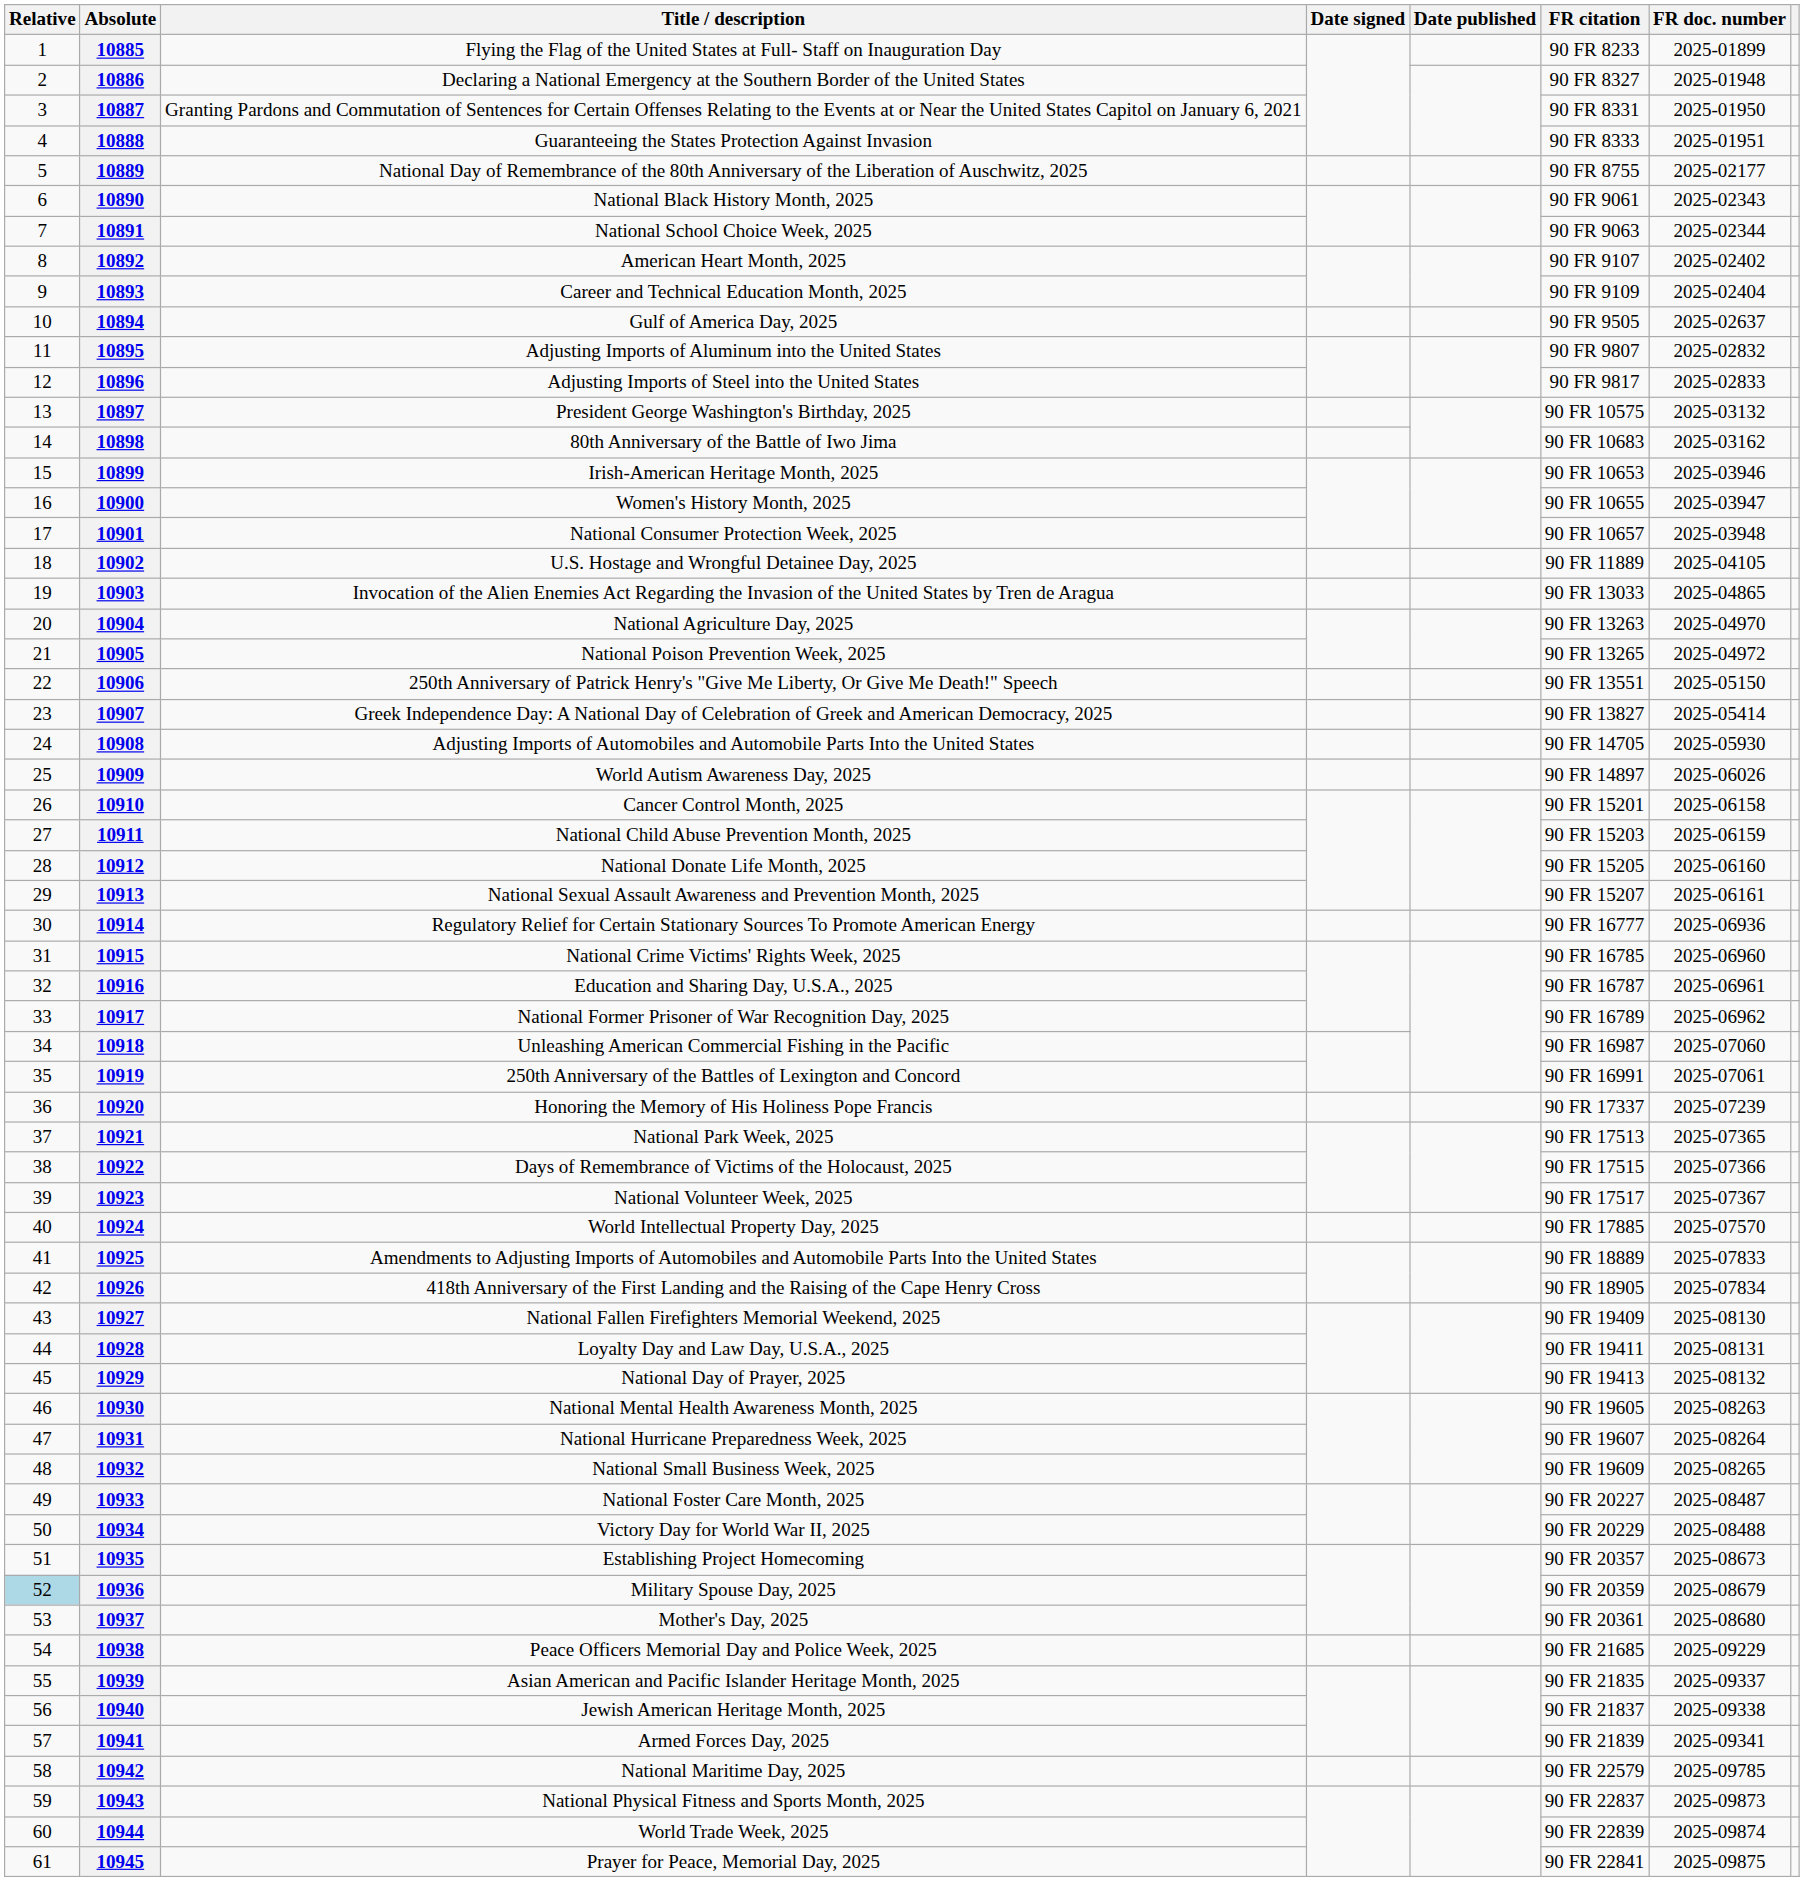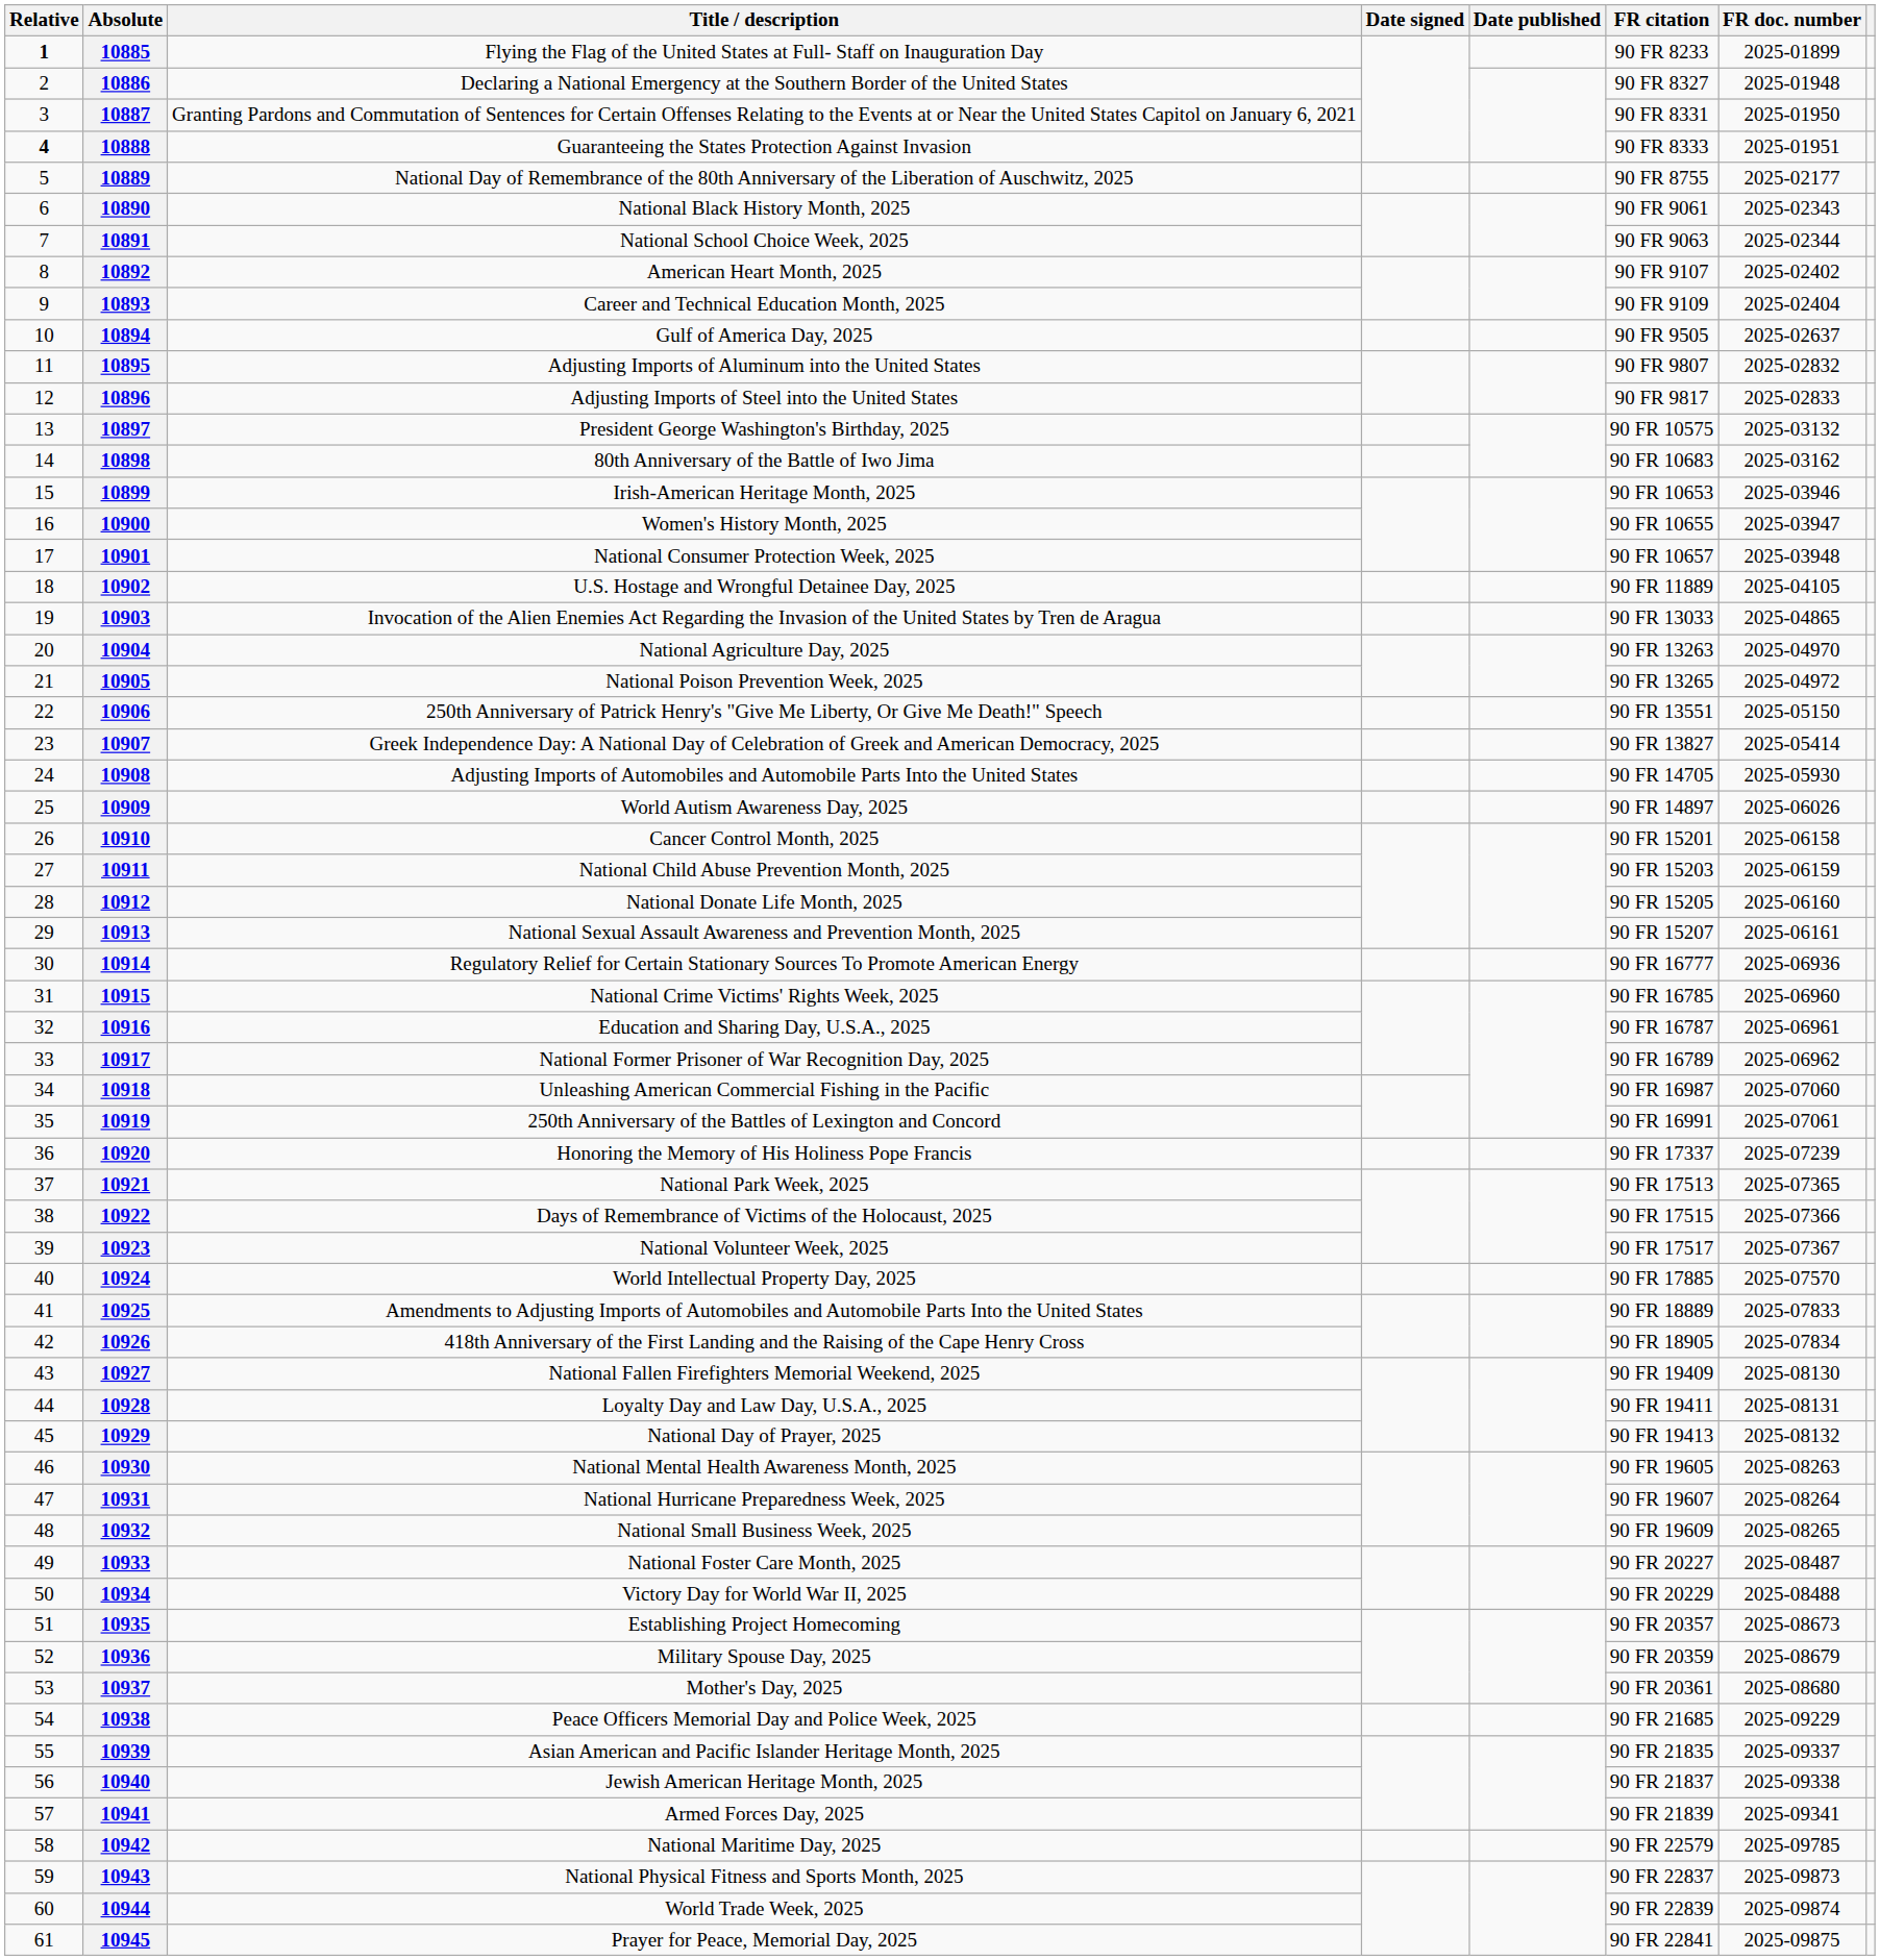10885 | Relative: normal -> bold
10888 | Relative: normal -> bold
10936 | Relative: lightblue background -> no background
